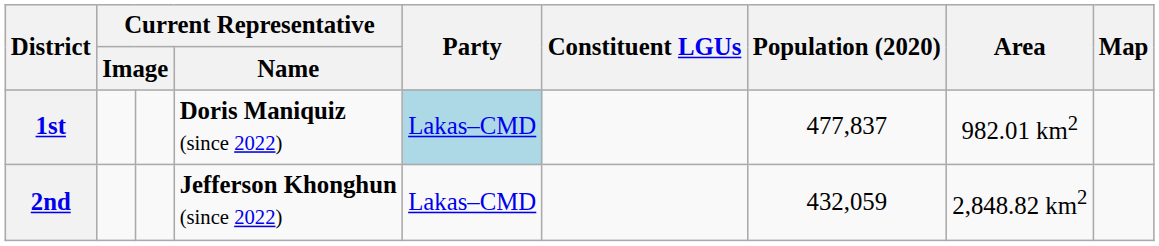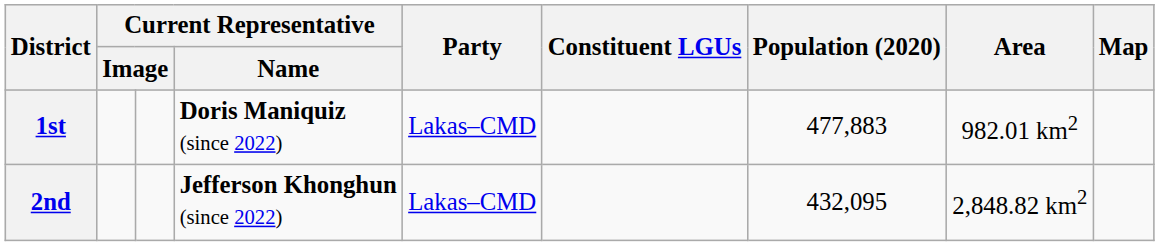1st | Party: lightblue background -> no background
1st | Population (2020): 477,837 -> 477,883
2nd | Population (2020): 432,059 -> 432,095
